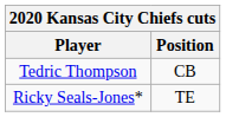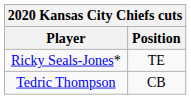rows swapped: Tedric Thompson <-> Ricky Seals-Jones*
